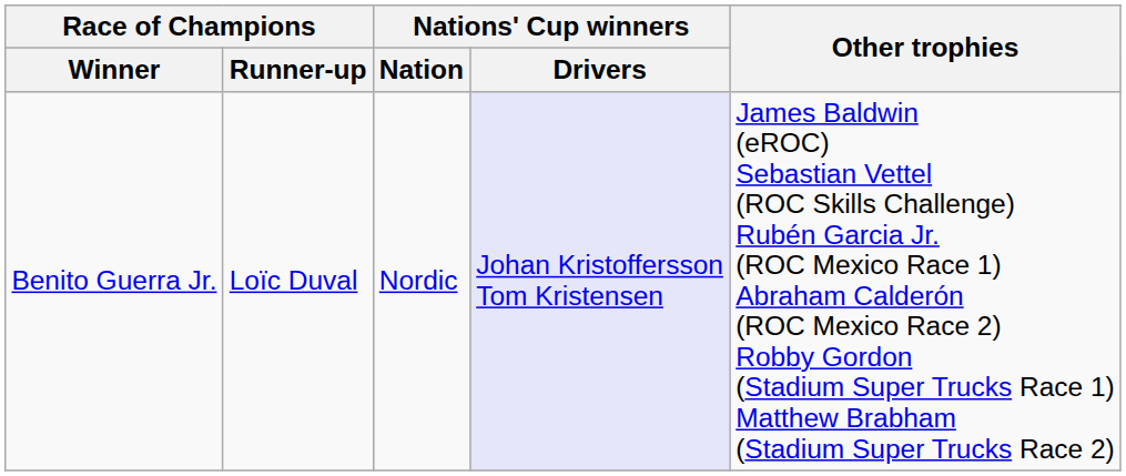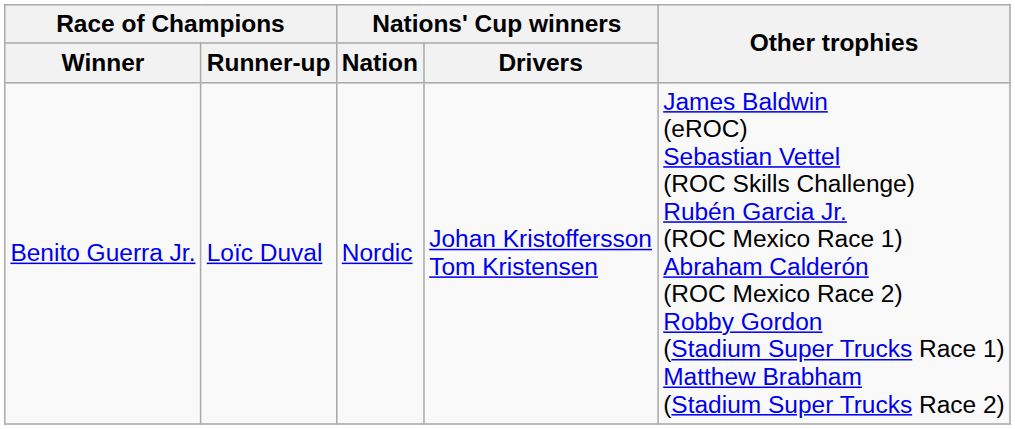Benito Guerra Jr. | Nations' Cup winners / Drivers: lavender background -> no background
